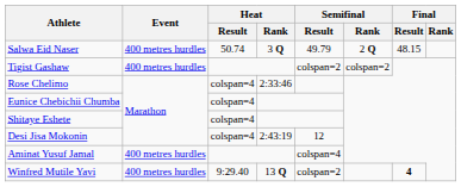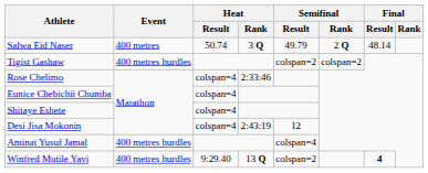Salwa Eid Naser | Event: 400 metres hurdles -> 400 metres
Salwa Eid Naser | Final / Result: 48.15 -> 48.14
